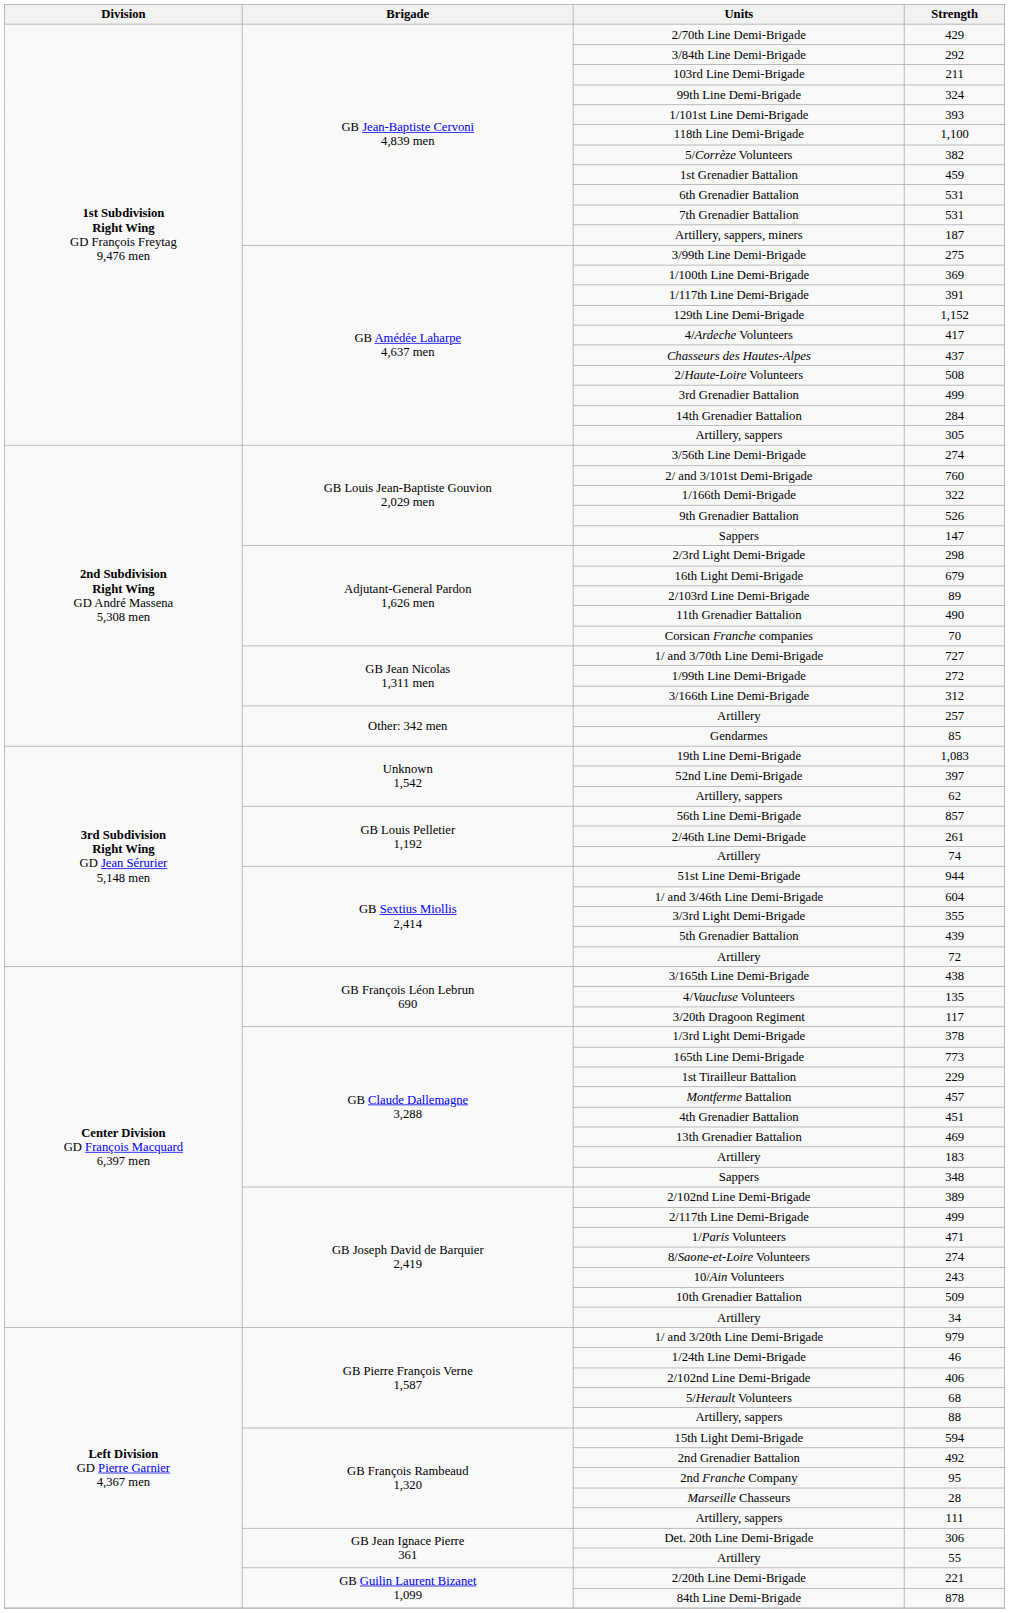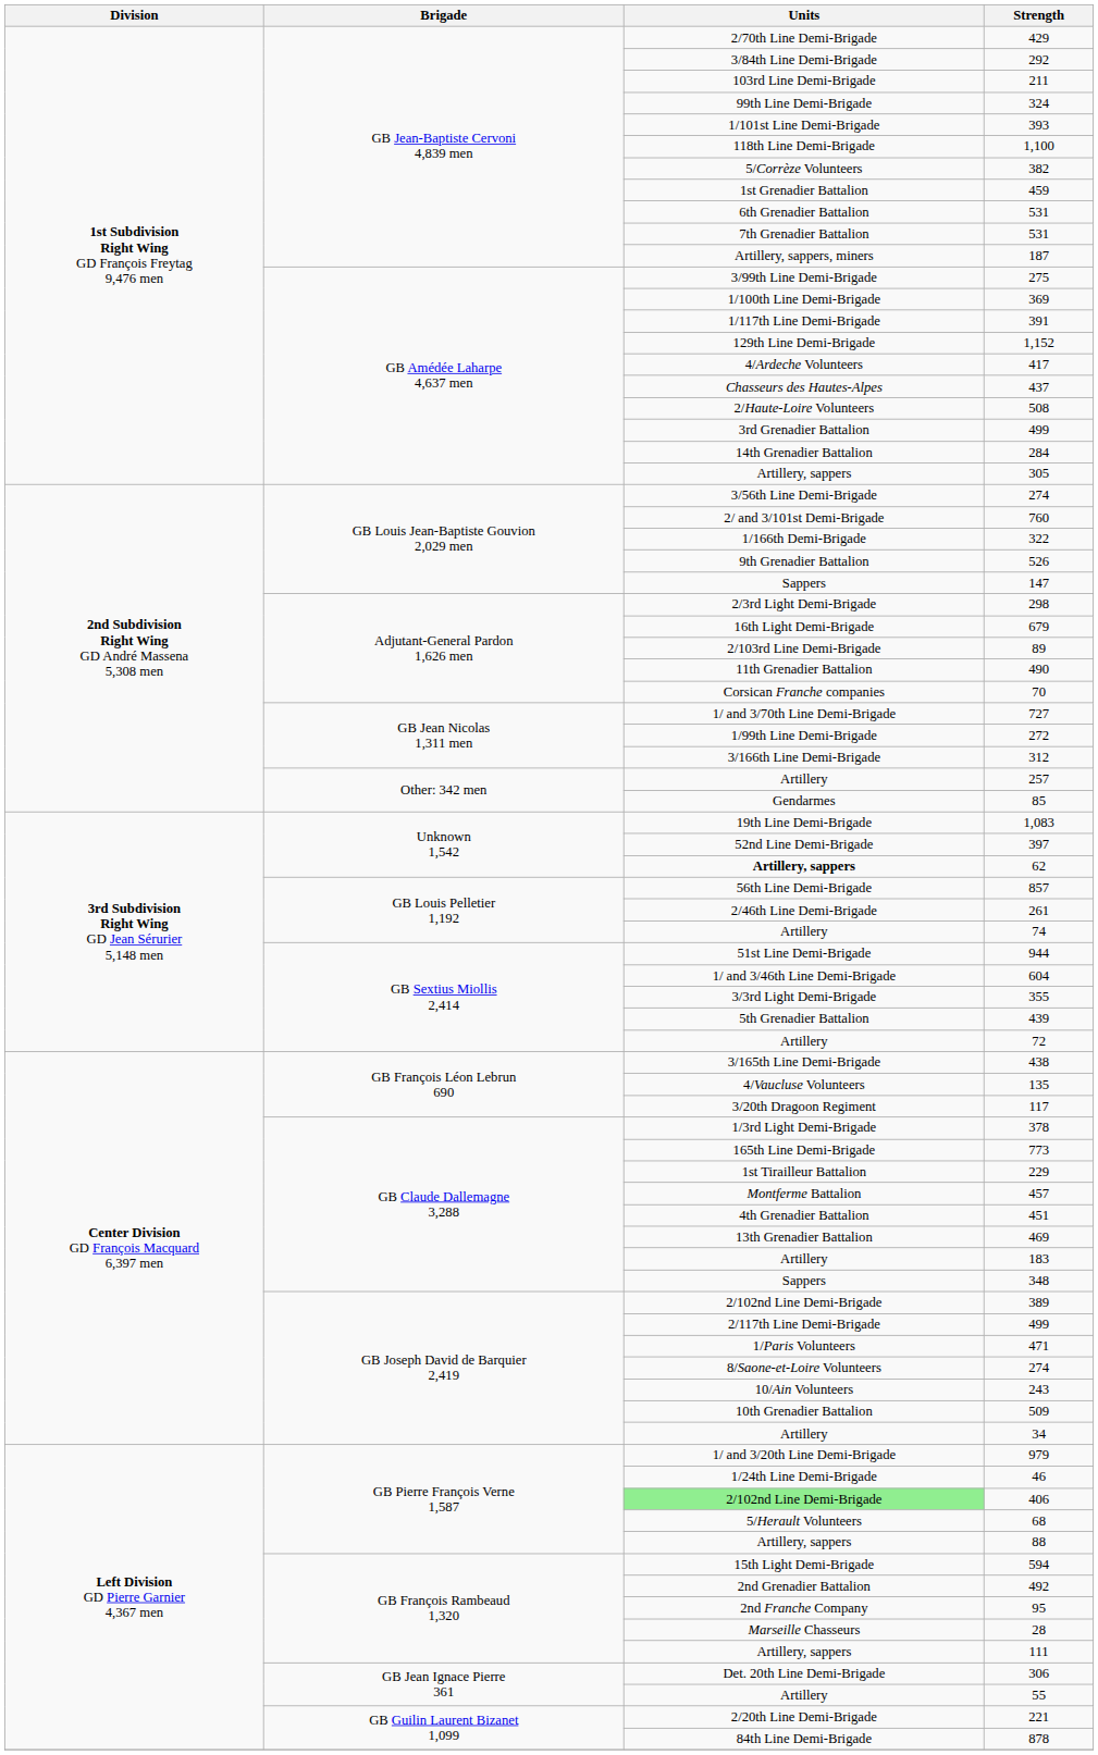62 | Units: normal -> bold
406 | Units: no background -> lightgreen background
